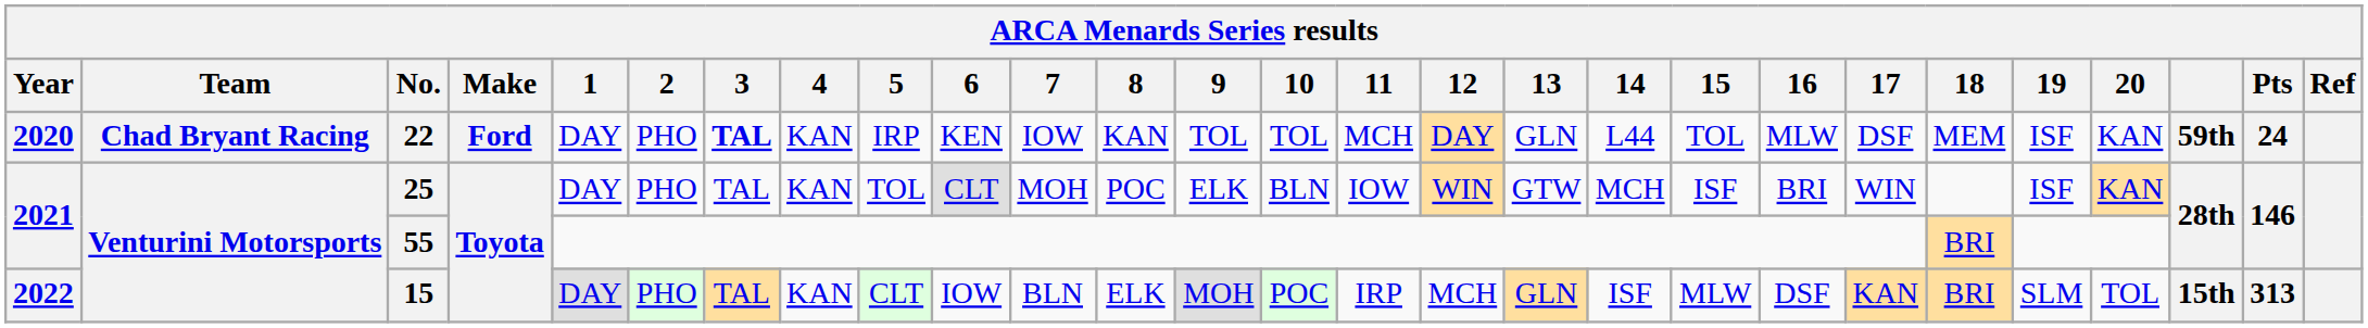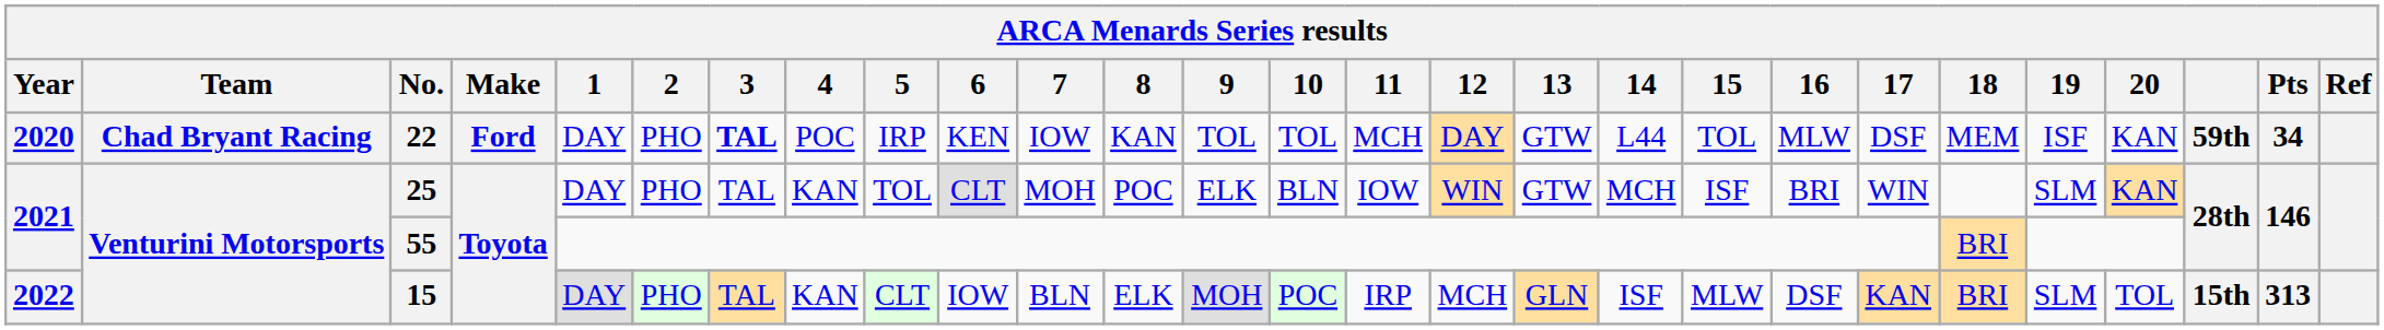22 | 4: KAN -> POC
22 | 13: GLN -> GTW
22 | Pts: 24 -> 34
25 | 19: ISF -> SLM
